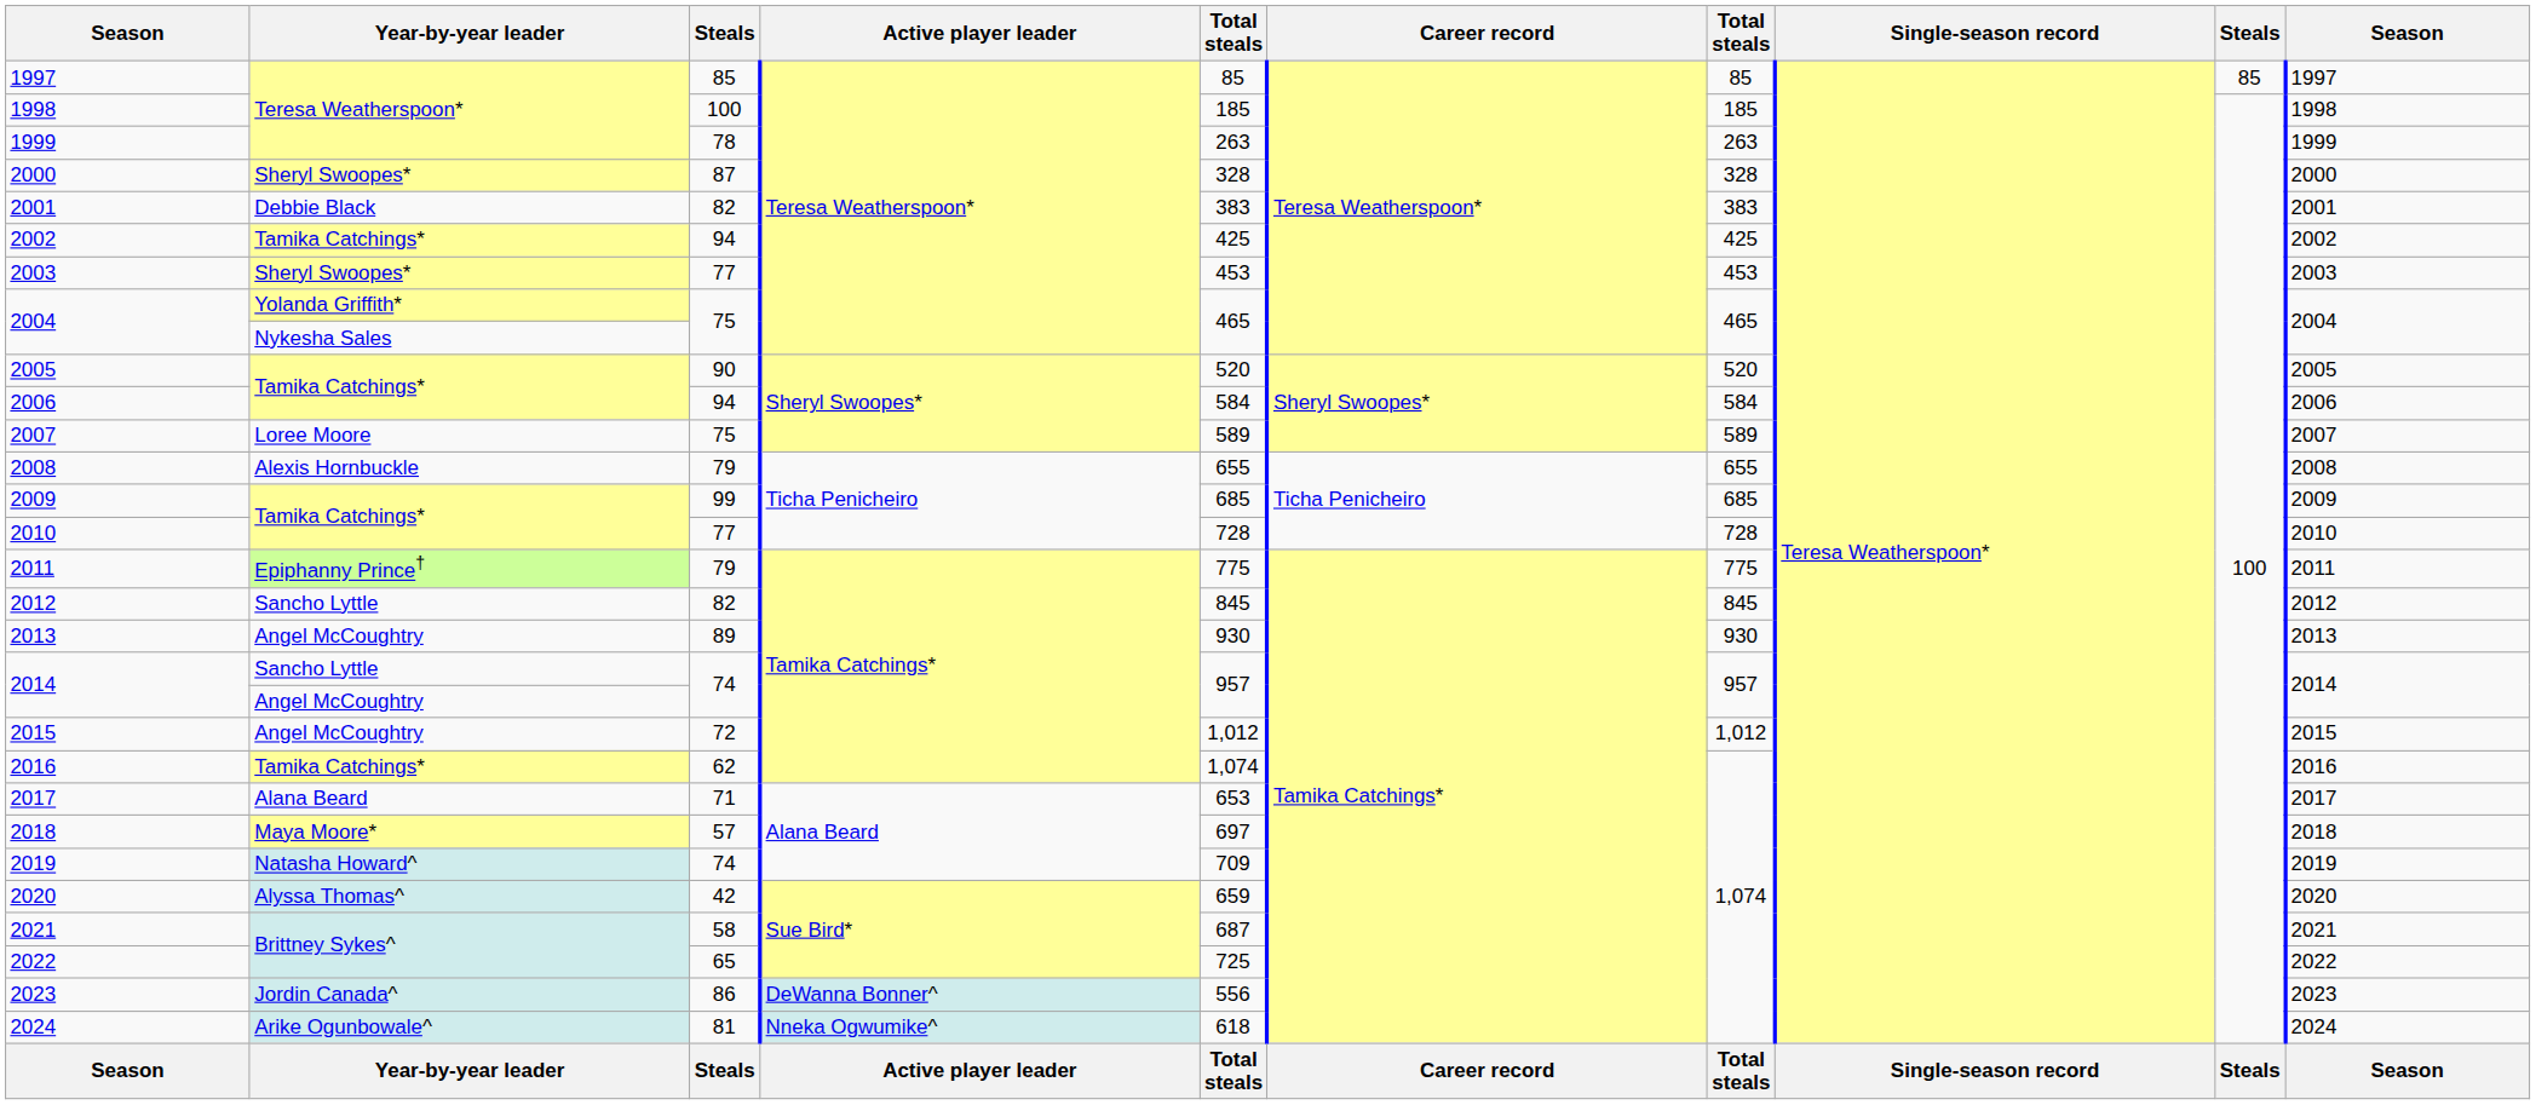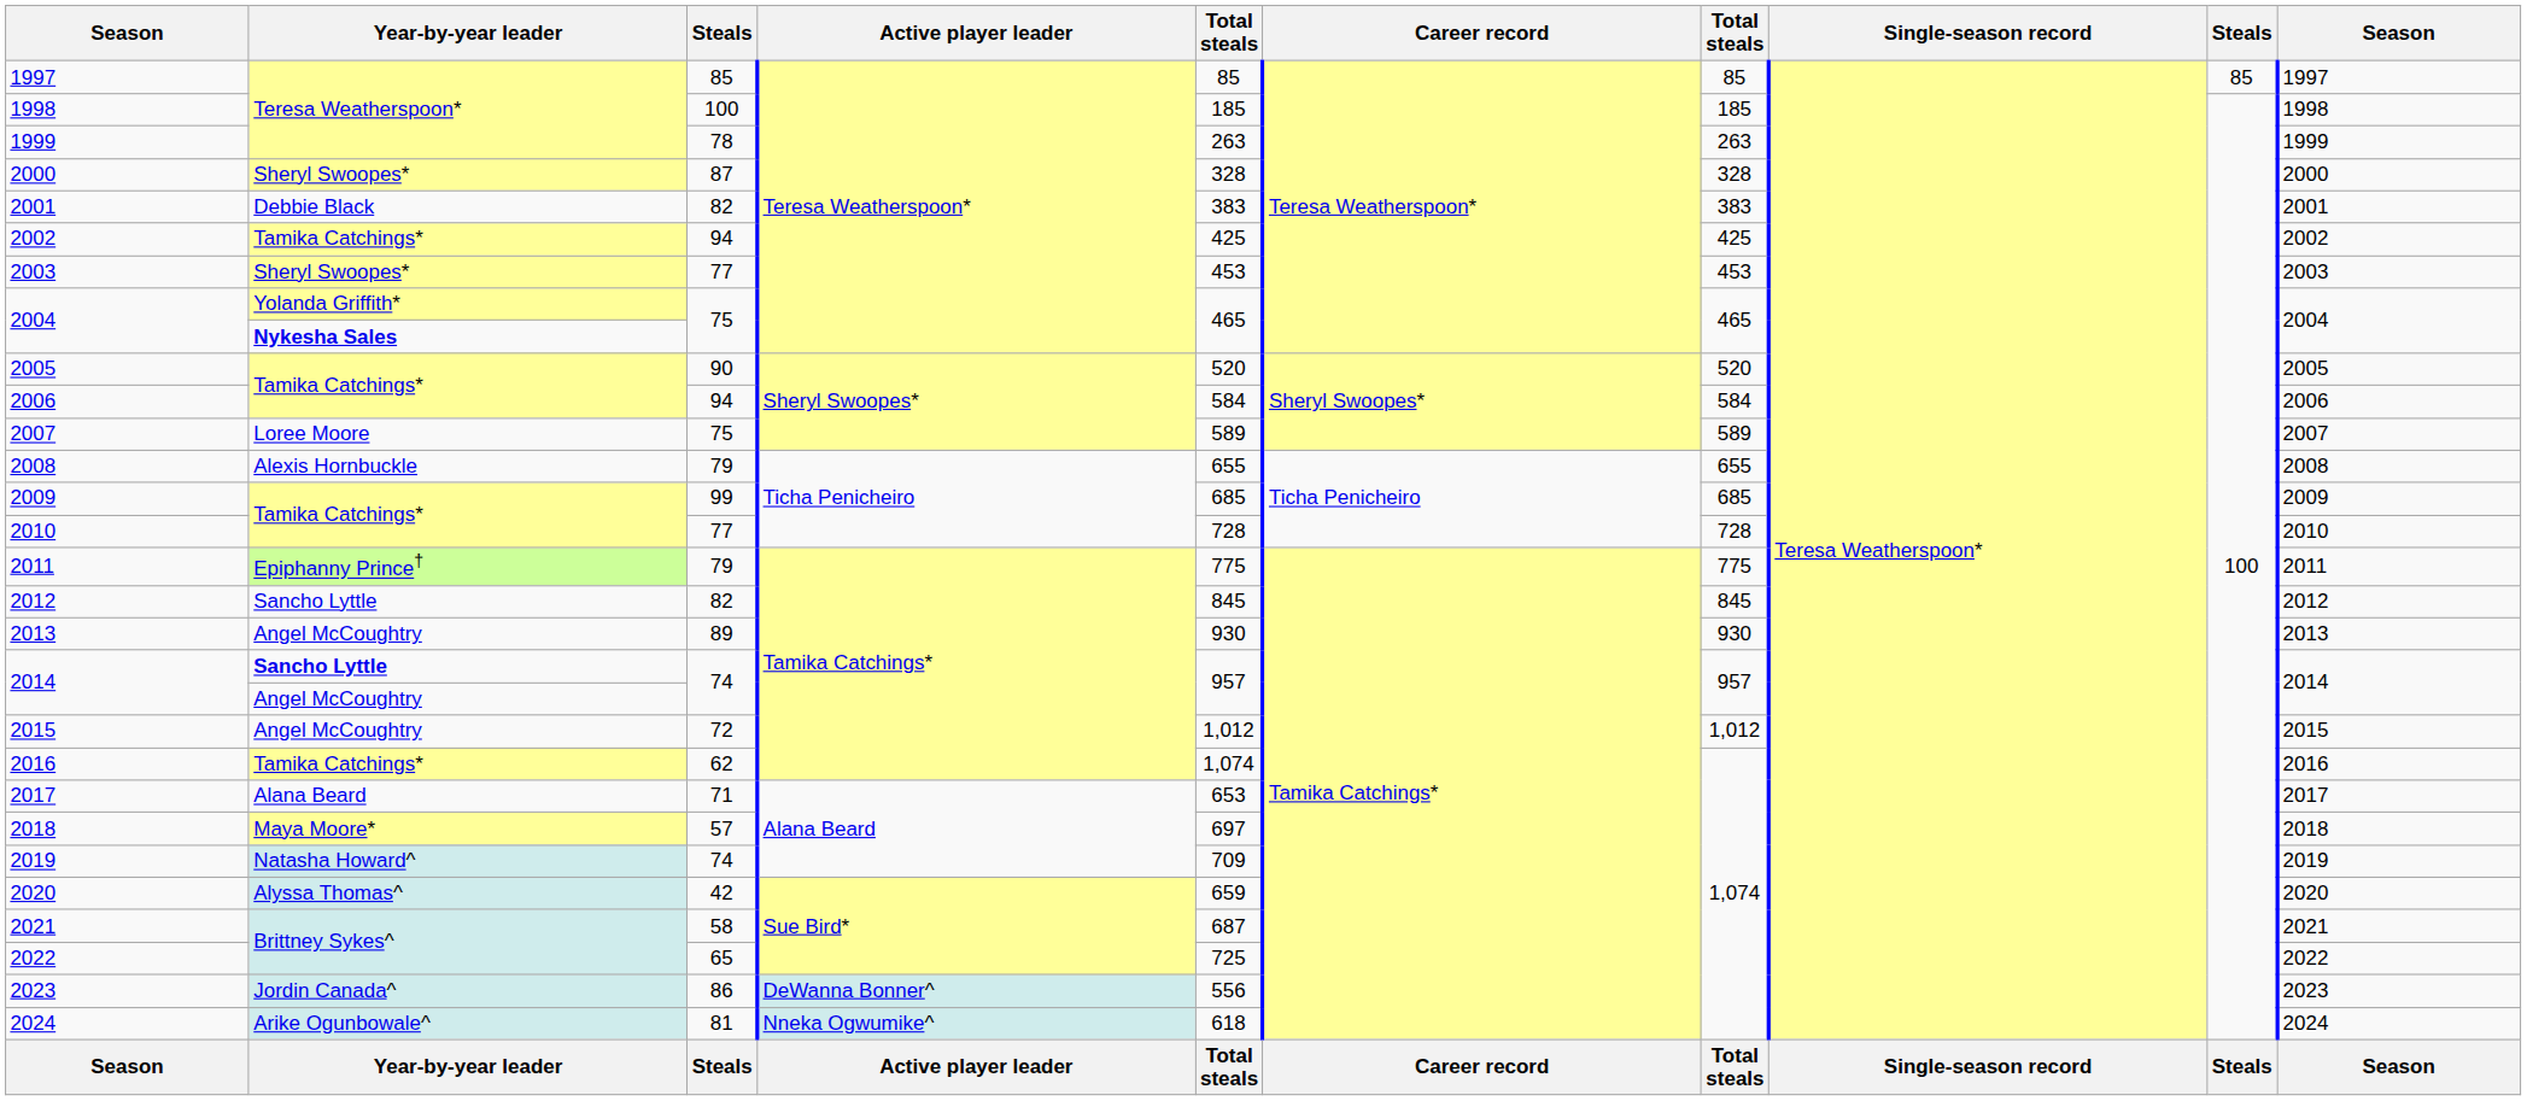2004 / Nykesha Sales | Year-by-year leader: normal -> bold
2014 / Sancho Lyttle | Year-by-year leader: normal -> bold
